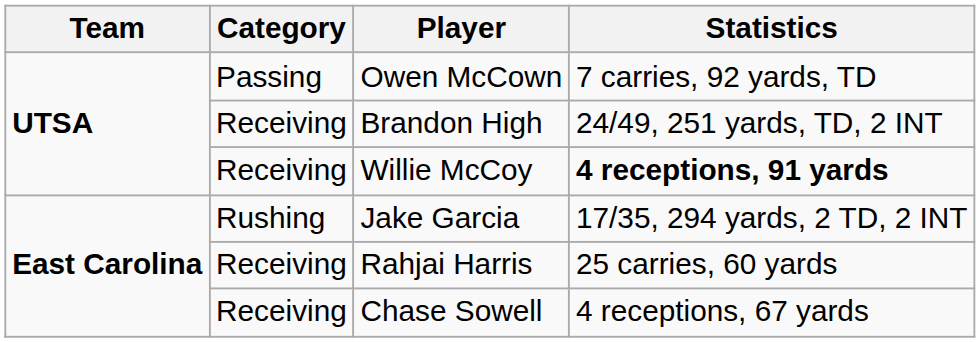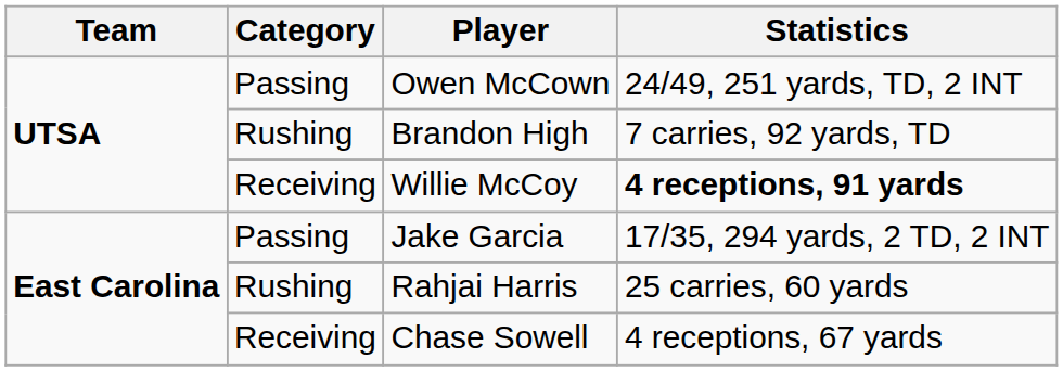Owen McCown | Statistics: 7 carries, 92 yards, TD -> 24/49, 251 yards, TD, 2 INT
Brandon High | Category: Receiving -> Rushing
Brandon High | Statistics: 24/49, 251 yards, TD, 2 INT -> 7 carries, 92 yards, TD
Jake Garcia | Category: Rushing -> Passing
Rahjai Harris | Category: Receiving -> Rushing
